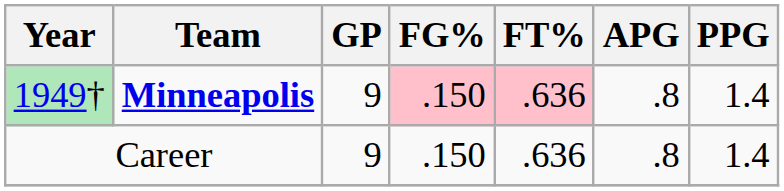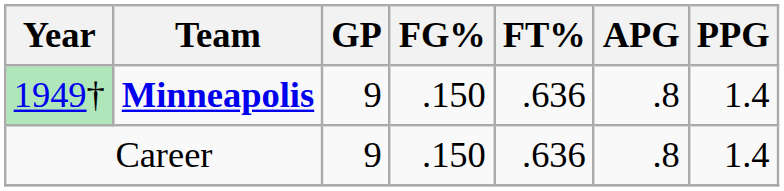1949† | FG%: pink background -> no background
1949† | FT%: pink background -> no background
